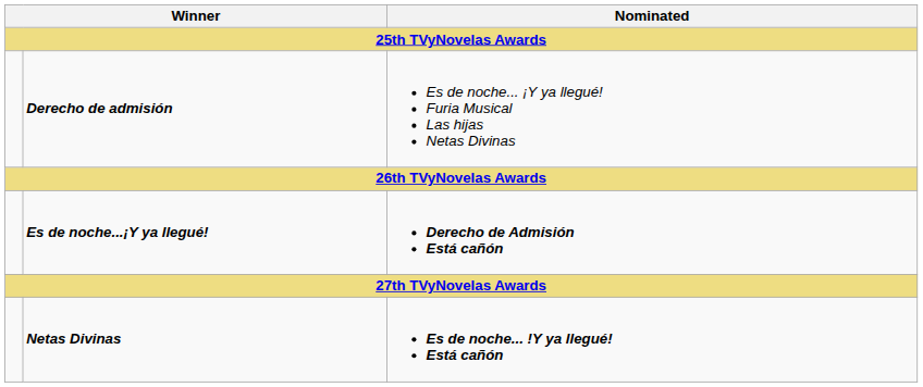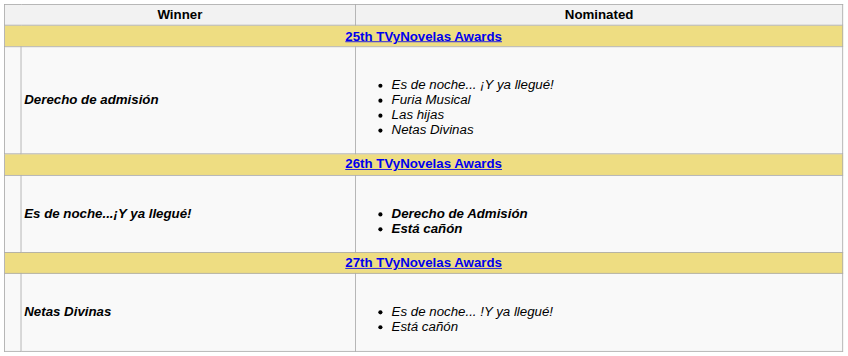Netas Divinas | Nominated: bold -> normal
